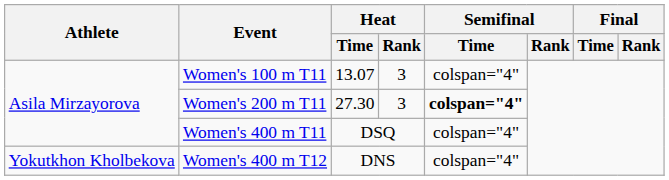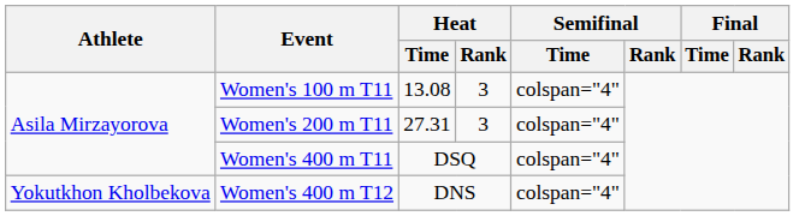Women's 100 m T11 | Heat / Time: 13.07 -> 13.08
Women's 200 m T11 | Heat / Time: 27.30 -> 27.31
Women's 200 m T11 | Semifinal / Time: bold -> normal
